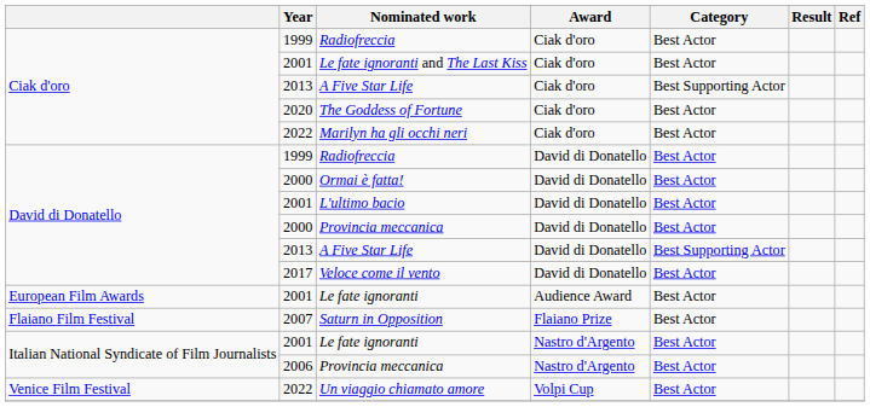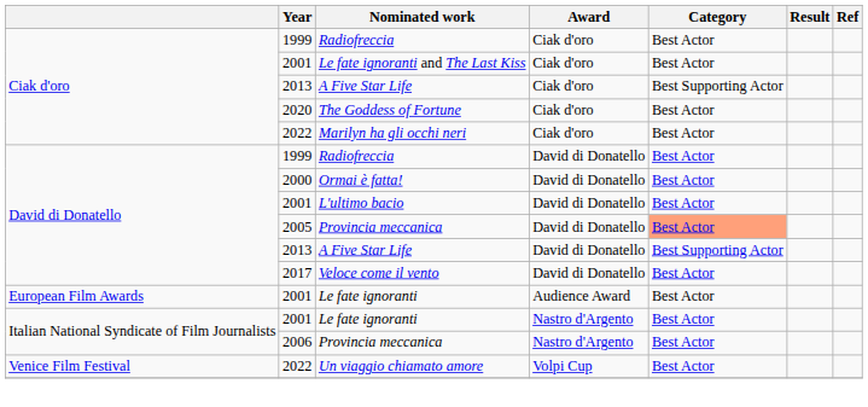David di Donatello / Provincia meccanica | Year: 2000 -> 2005
David di Donatello / Provincia meccanica | Category: no background -> lightsalmon background
- row: Flaiano Film Festival | 2007 | Saturn in Opposition | Flaiano Prize | Best Actor
